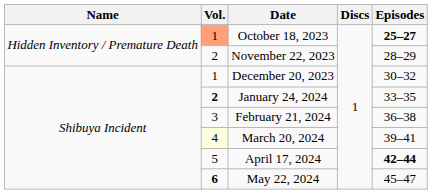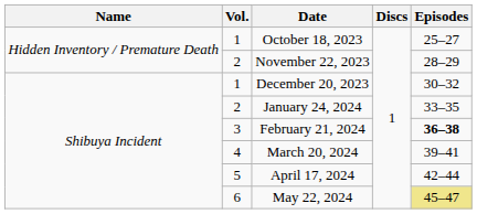October 18, 2023 | Vol.: lightsalmon background -> no background
October 18, 2023 | Episodes: bold -> normal
January 24, 2024 | Vol.: bold -> normal
February 21, 2024 | Episodes: normal -> bold
March 20, 2024 | Vol.: lightyellow background -> no background
April 17, 2024 | Episodes: bold -> normal
May 22, 2024 | Vol.: bold -> normal
May 22, 2024 | Episodes: no background -> khaki background
